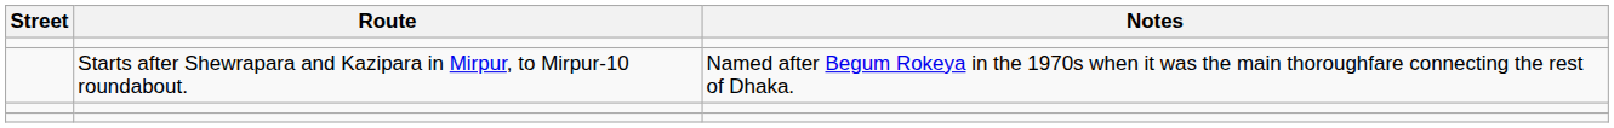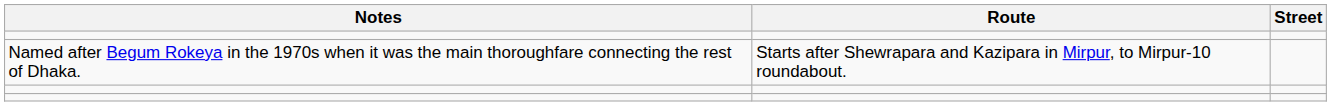columns swapped: Street <-> Notes
